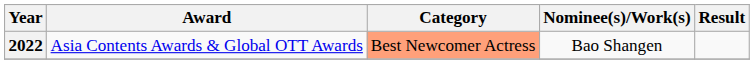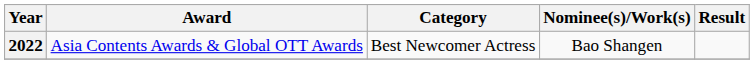2022 | Category: lightsalmon background -> no background
